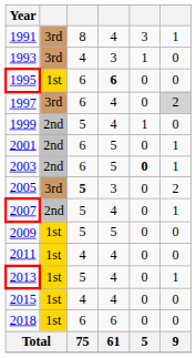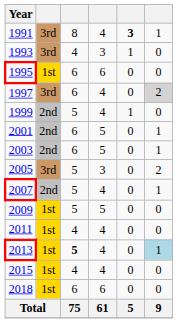1991 | column 5: normal -> bold
1995 | column 4: bold -> normal
2003 | column 5: bold -> normal
2005 | column 3: bold -> normal
2013 | column 3: normal -> bold
2013 | column 6: no background -> lightblue background
